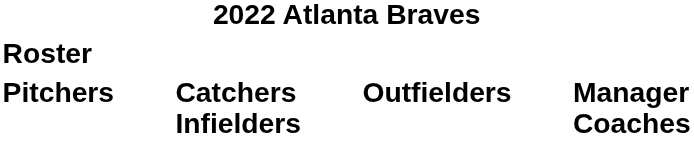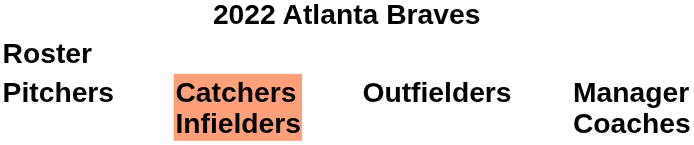Pitchers | column 2: no background -> lightsalmon background
